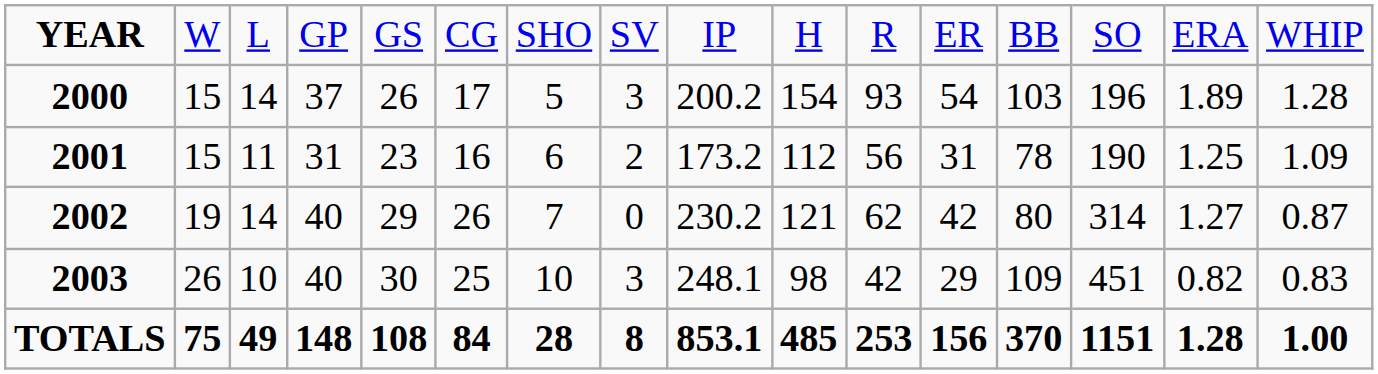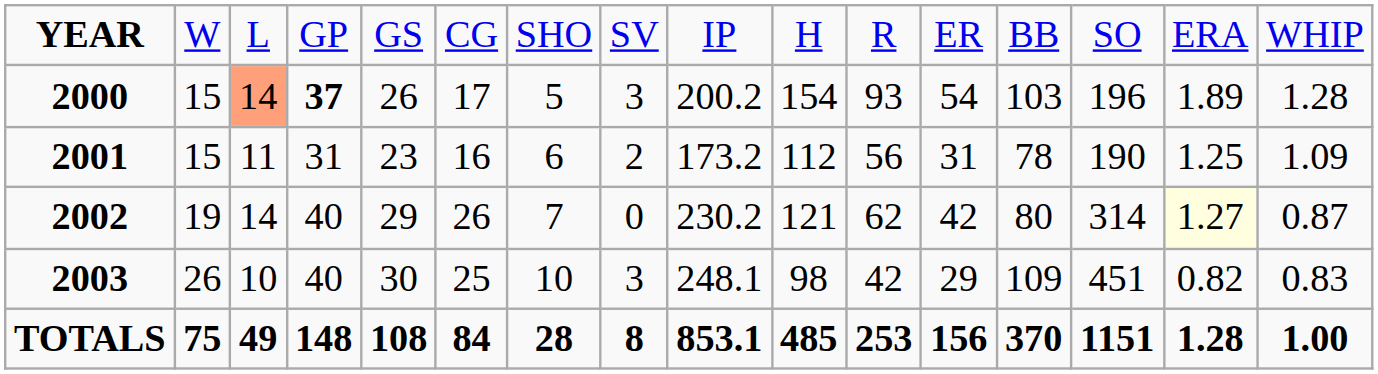2000 | column 3: no background -> lightsalmon background
2000 | column 4: normal -> bold
2002 | column 15: no background -> lightyellow background
